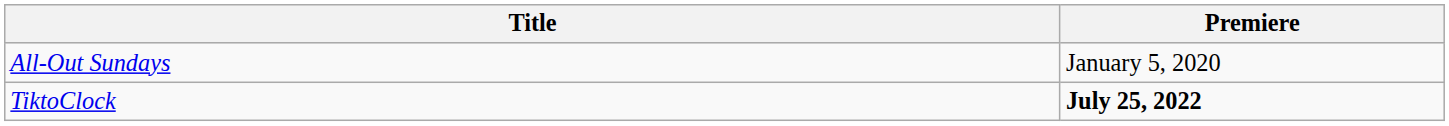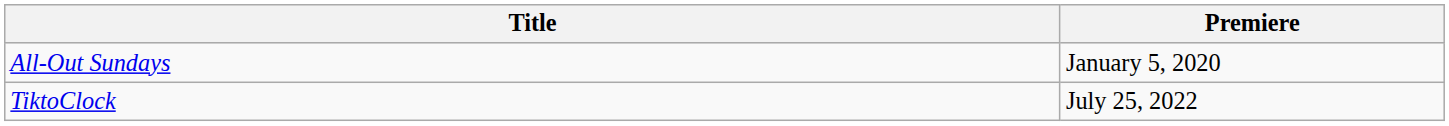TiktoClock | Premiere: bold -> normal
